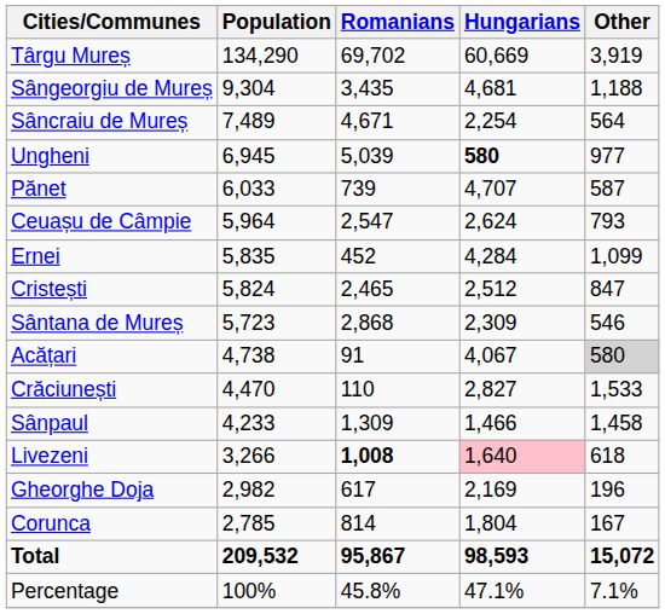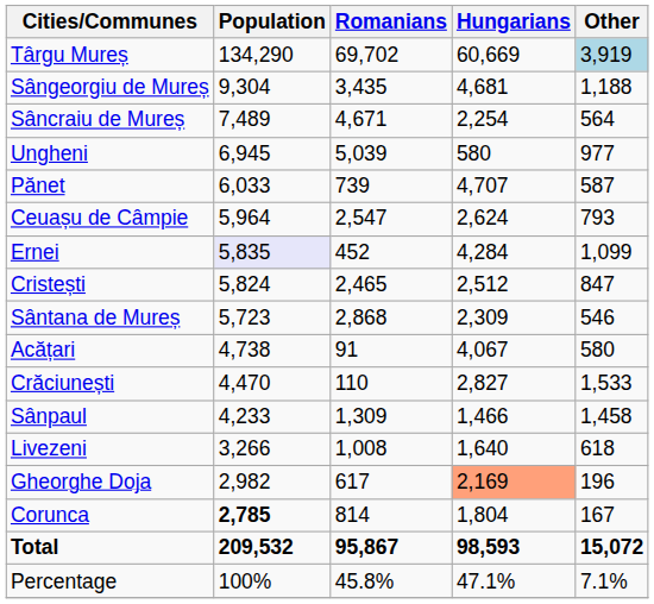Târgu Mureș | Other: no background -> lightblue background
Ungheni | Hungarians: bold -> normal
Ernei | Population: no background -> lavender background
Acățari | Other: lightgrey background -> no background
Livezeni | Romanians: bold -> normal
Livezeni | Hungarians: pink background -> no background
Gheorghe Doja | Hungarians: no background -> lightsalmon background
Corunca | Population: normal -> bold
